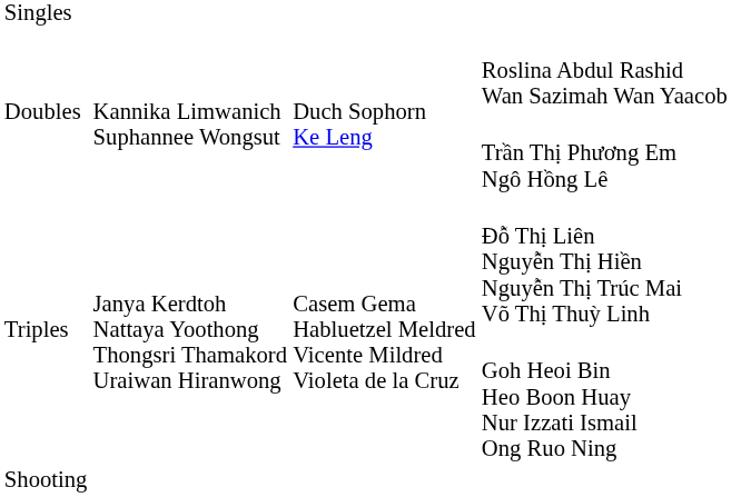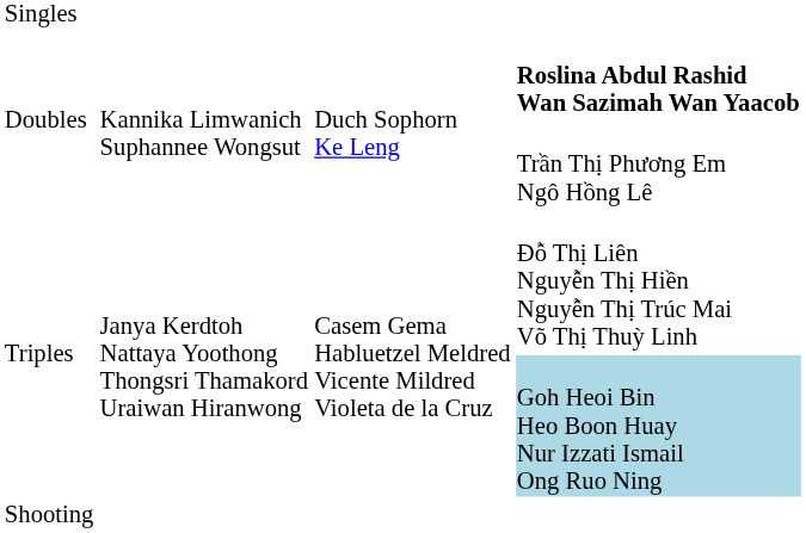Roslina Abdul Rashid Wan Sazimah Wan Yaacob | column 4: normal -> bold
Goh Heoi Bin Heo Boon Huay Nur Izzati Ismail Ong Ruo Ning | column 4: no background -> lightblue background
